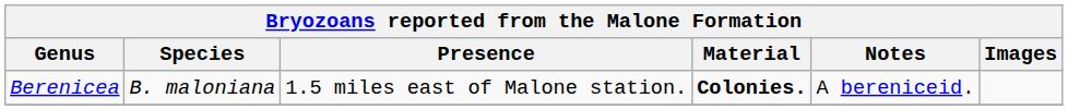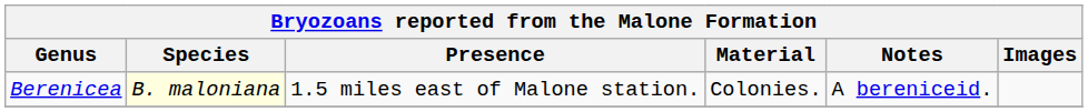Berenicea | Species: no background -> lightyellow background
Berenicea | Material: bold -> normal
